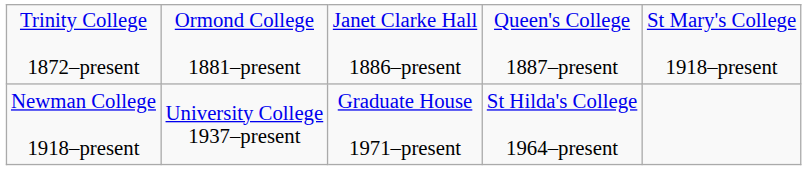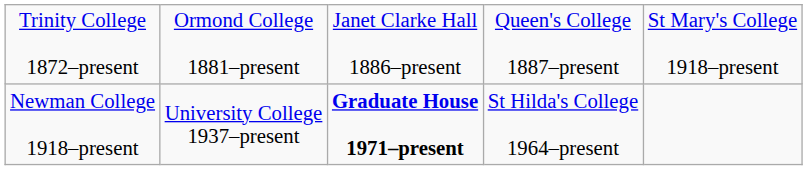Newman College 1918–present | column 3: normal -> bold
